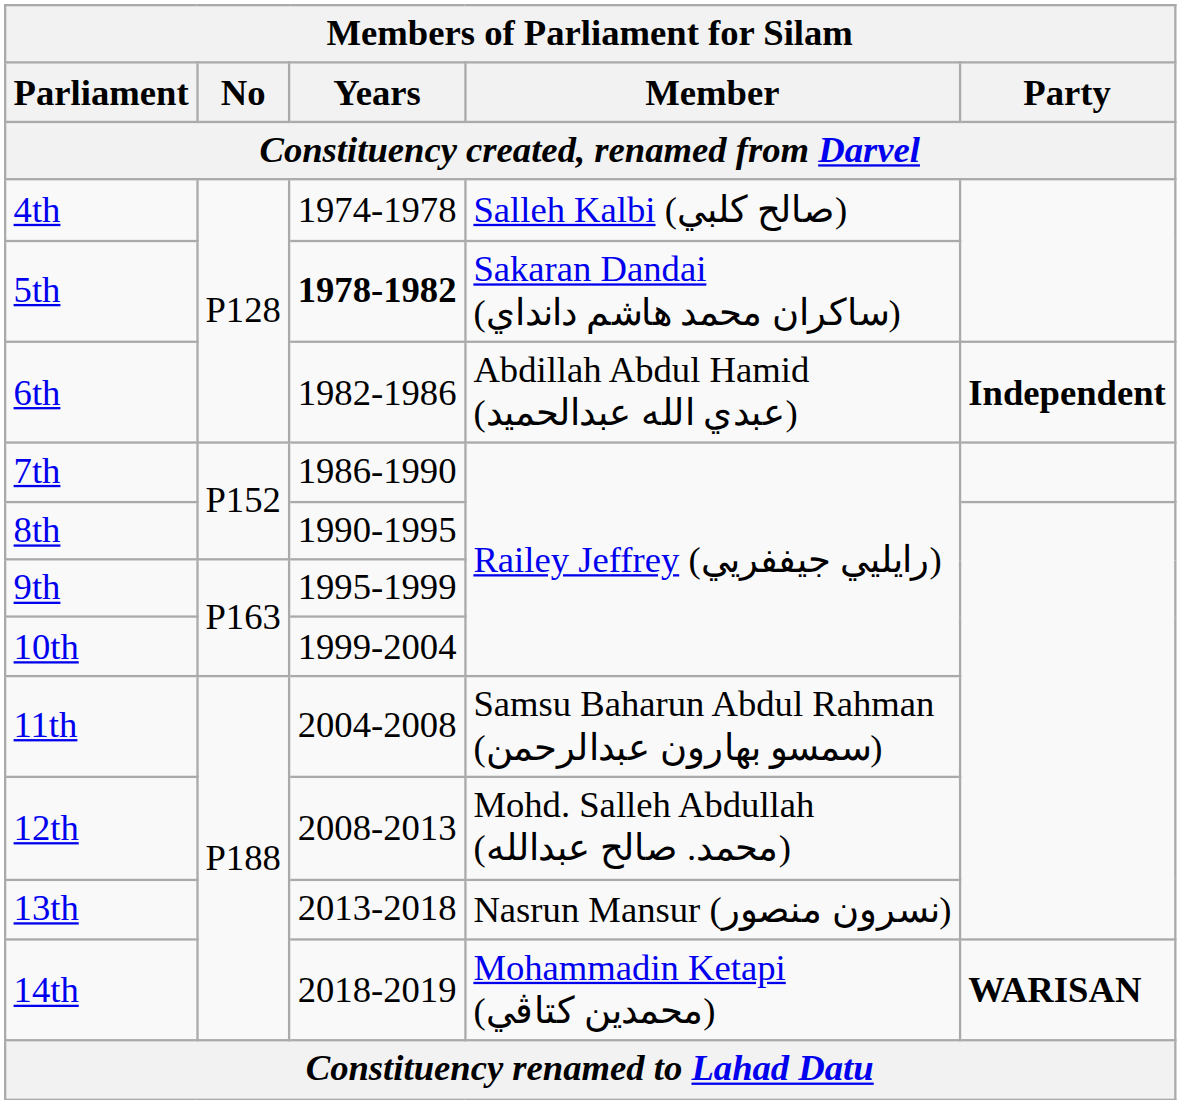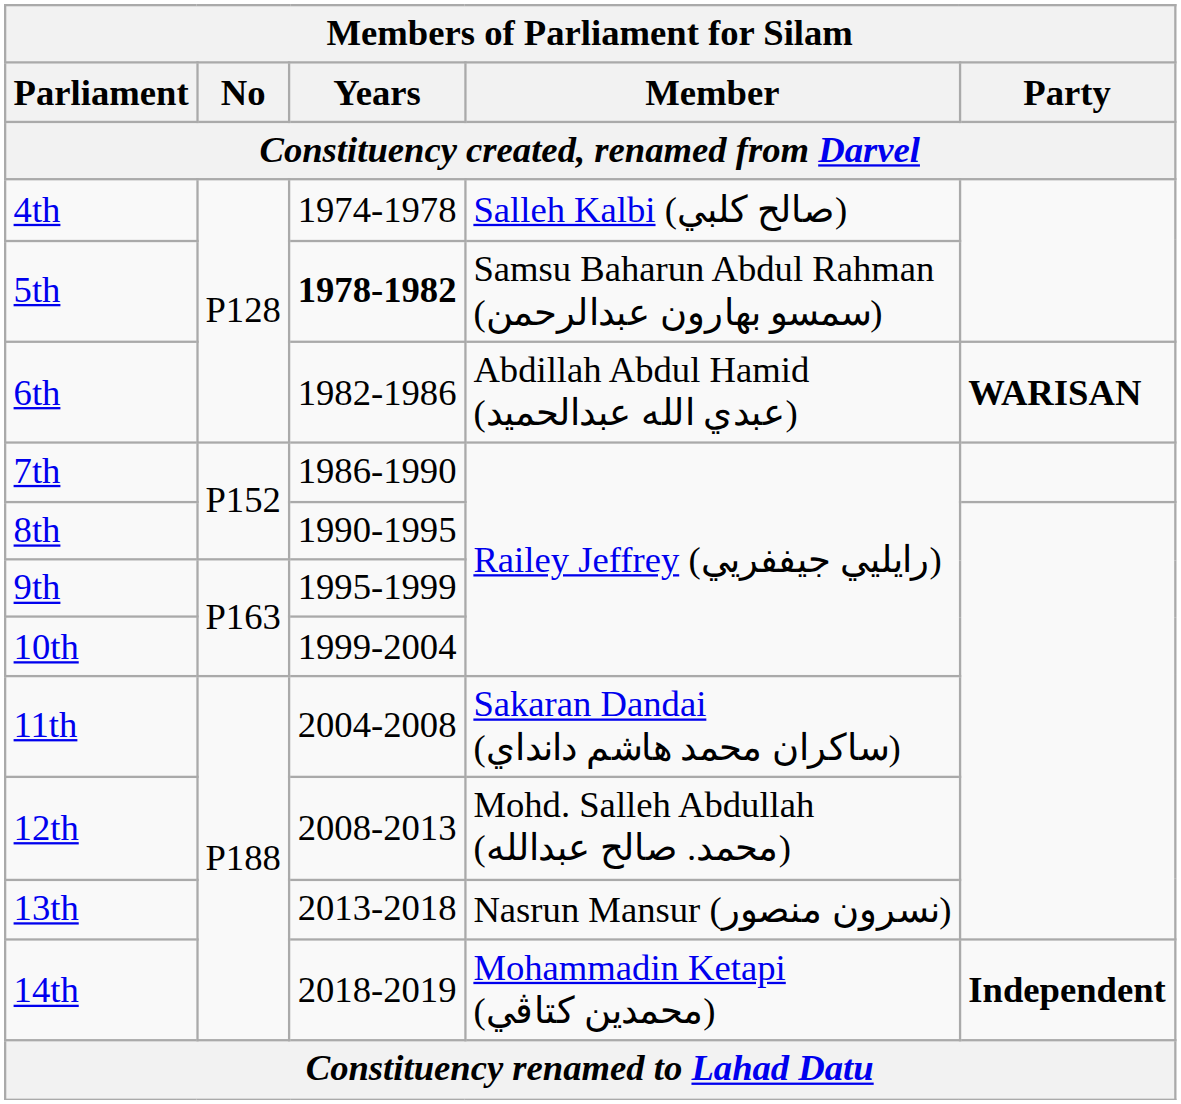5th | Member: Sakaran Dandai (ساکران محمد هاشم دانداي) -> Samsu Baharun Abdul Rahman (سمسو بهارون عبدالرحمن)
6th | Party: Independent -> WARISAN
11th | Member: Samsu Baharun Abdul Rahman (سمسو بهارون عبدالرحمن) -> Sakaran Dandai (ساکران محمد هاشم دانداي)
14th | Party: WARISAN -> Independent
